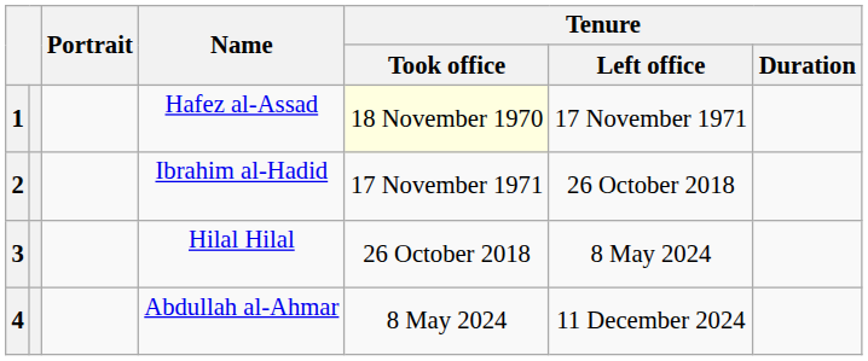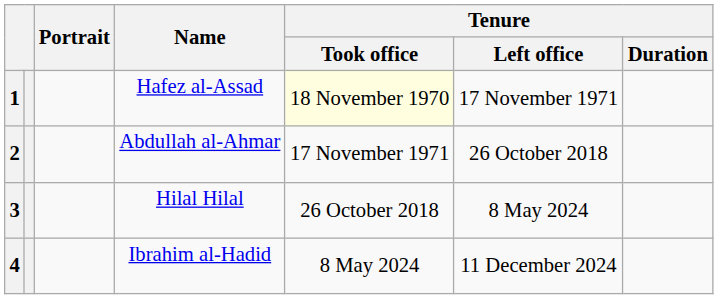2 | Name: Ibrahim al-Hadid -> Abdullah al-Ahmar
4 | Name: Abdullah al-Ahmar -> Ibrahim al-Hadid
